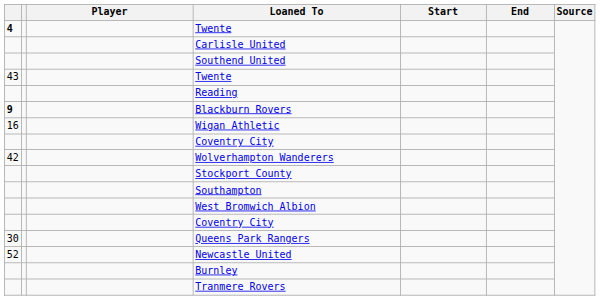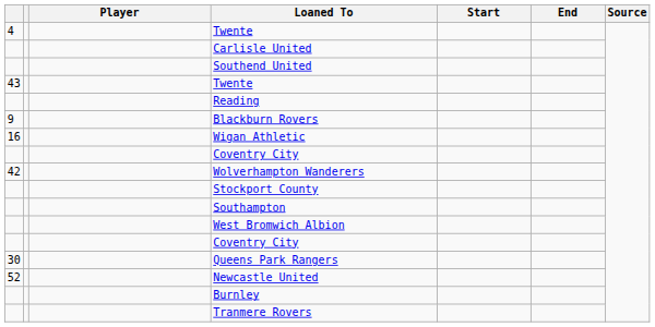4 / Twente | column 1: bold -> normal
Blackburn Rovers | column 1: bold -> normal
